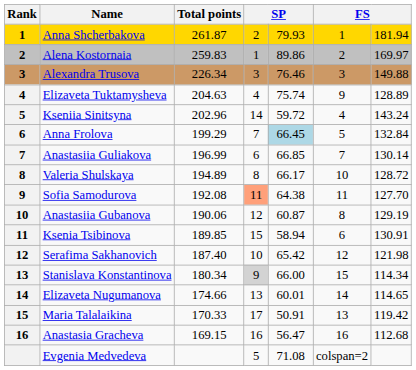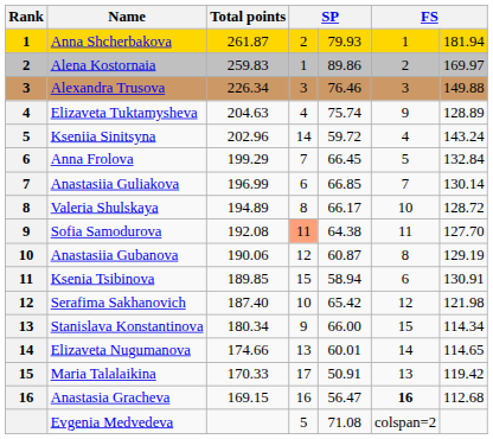Anna Frolova | column 5: lightblue background -> no background
Stanislava Konstantinova | column 4: lightgrey background -> no background
Anastasia Gracheva | column 6: normal -> bold
